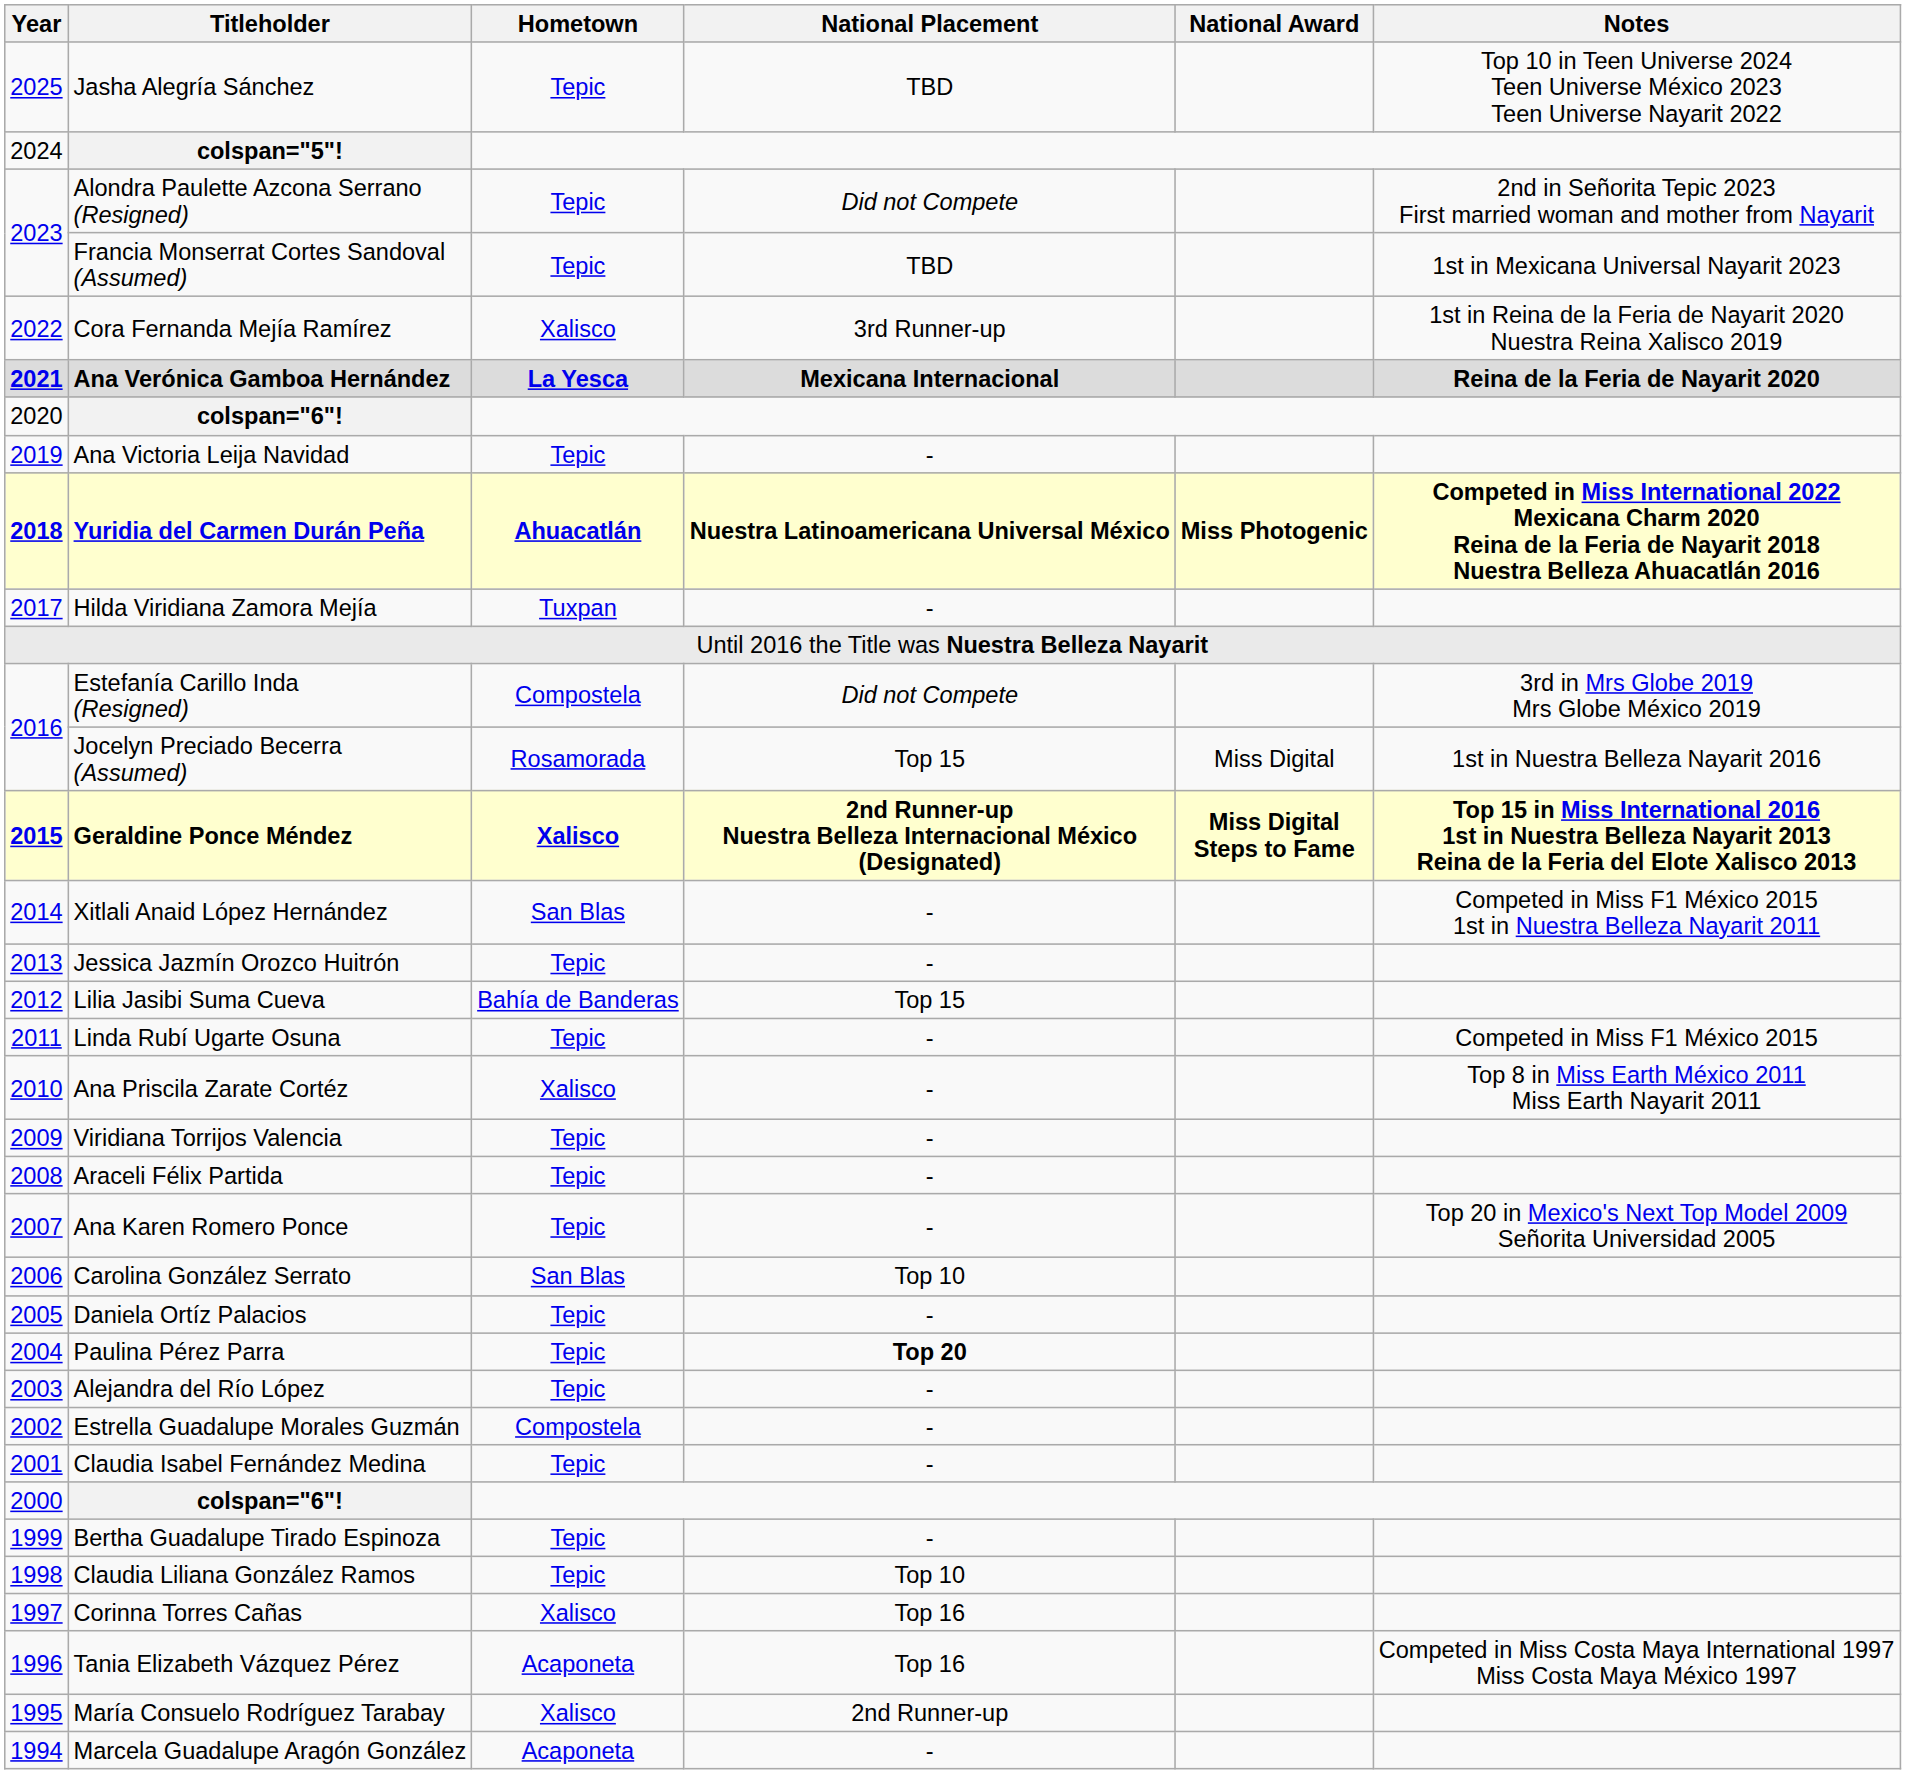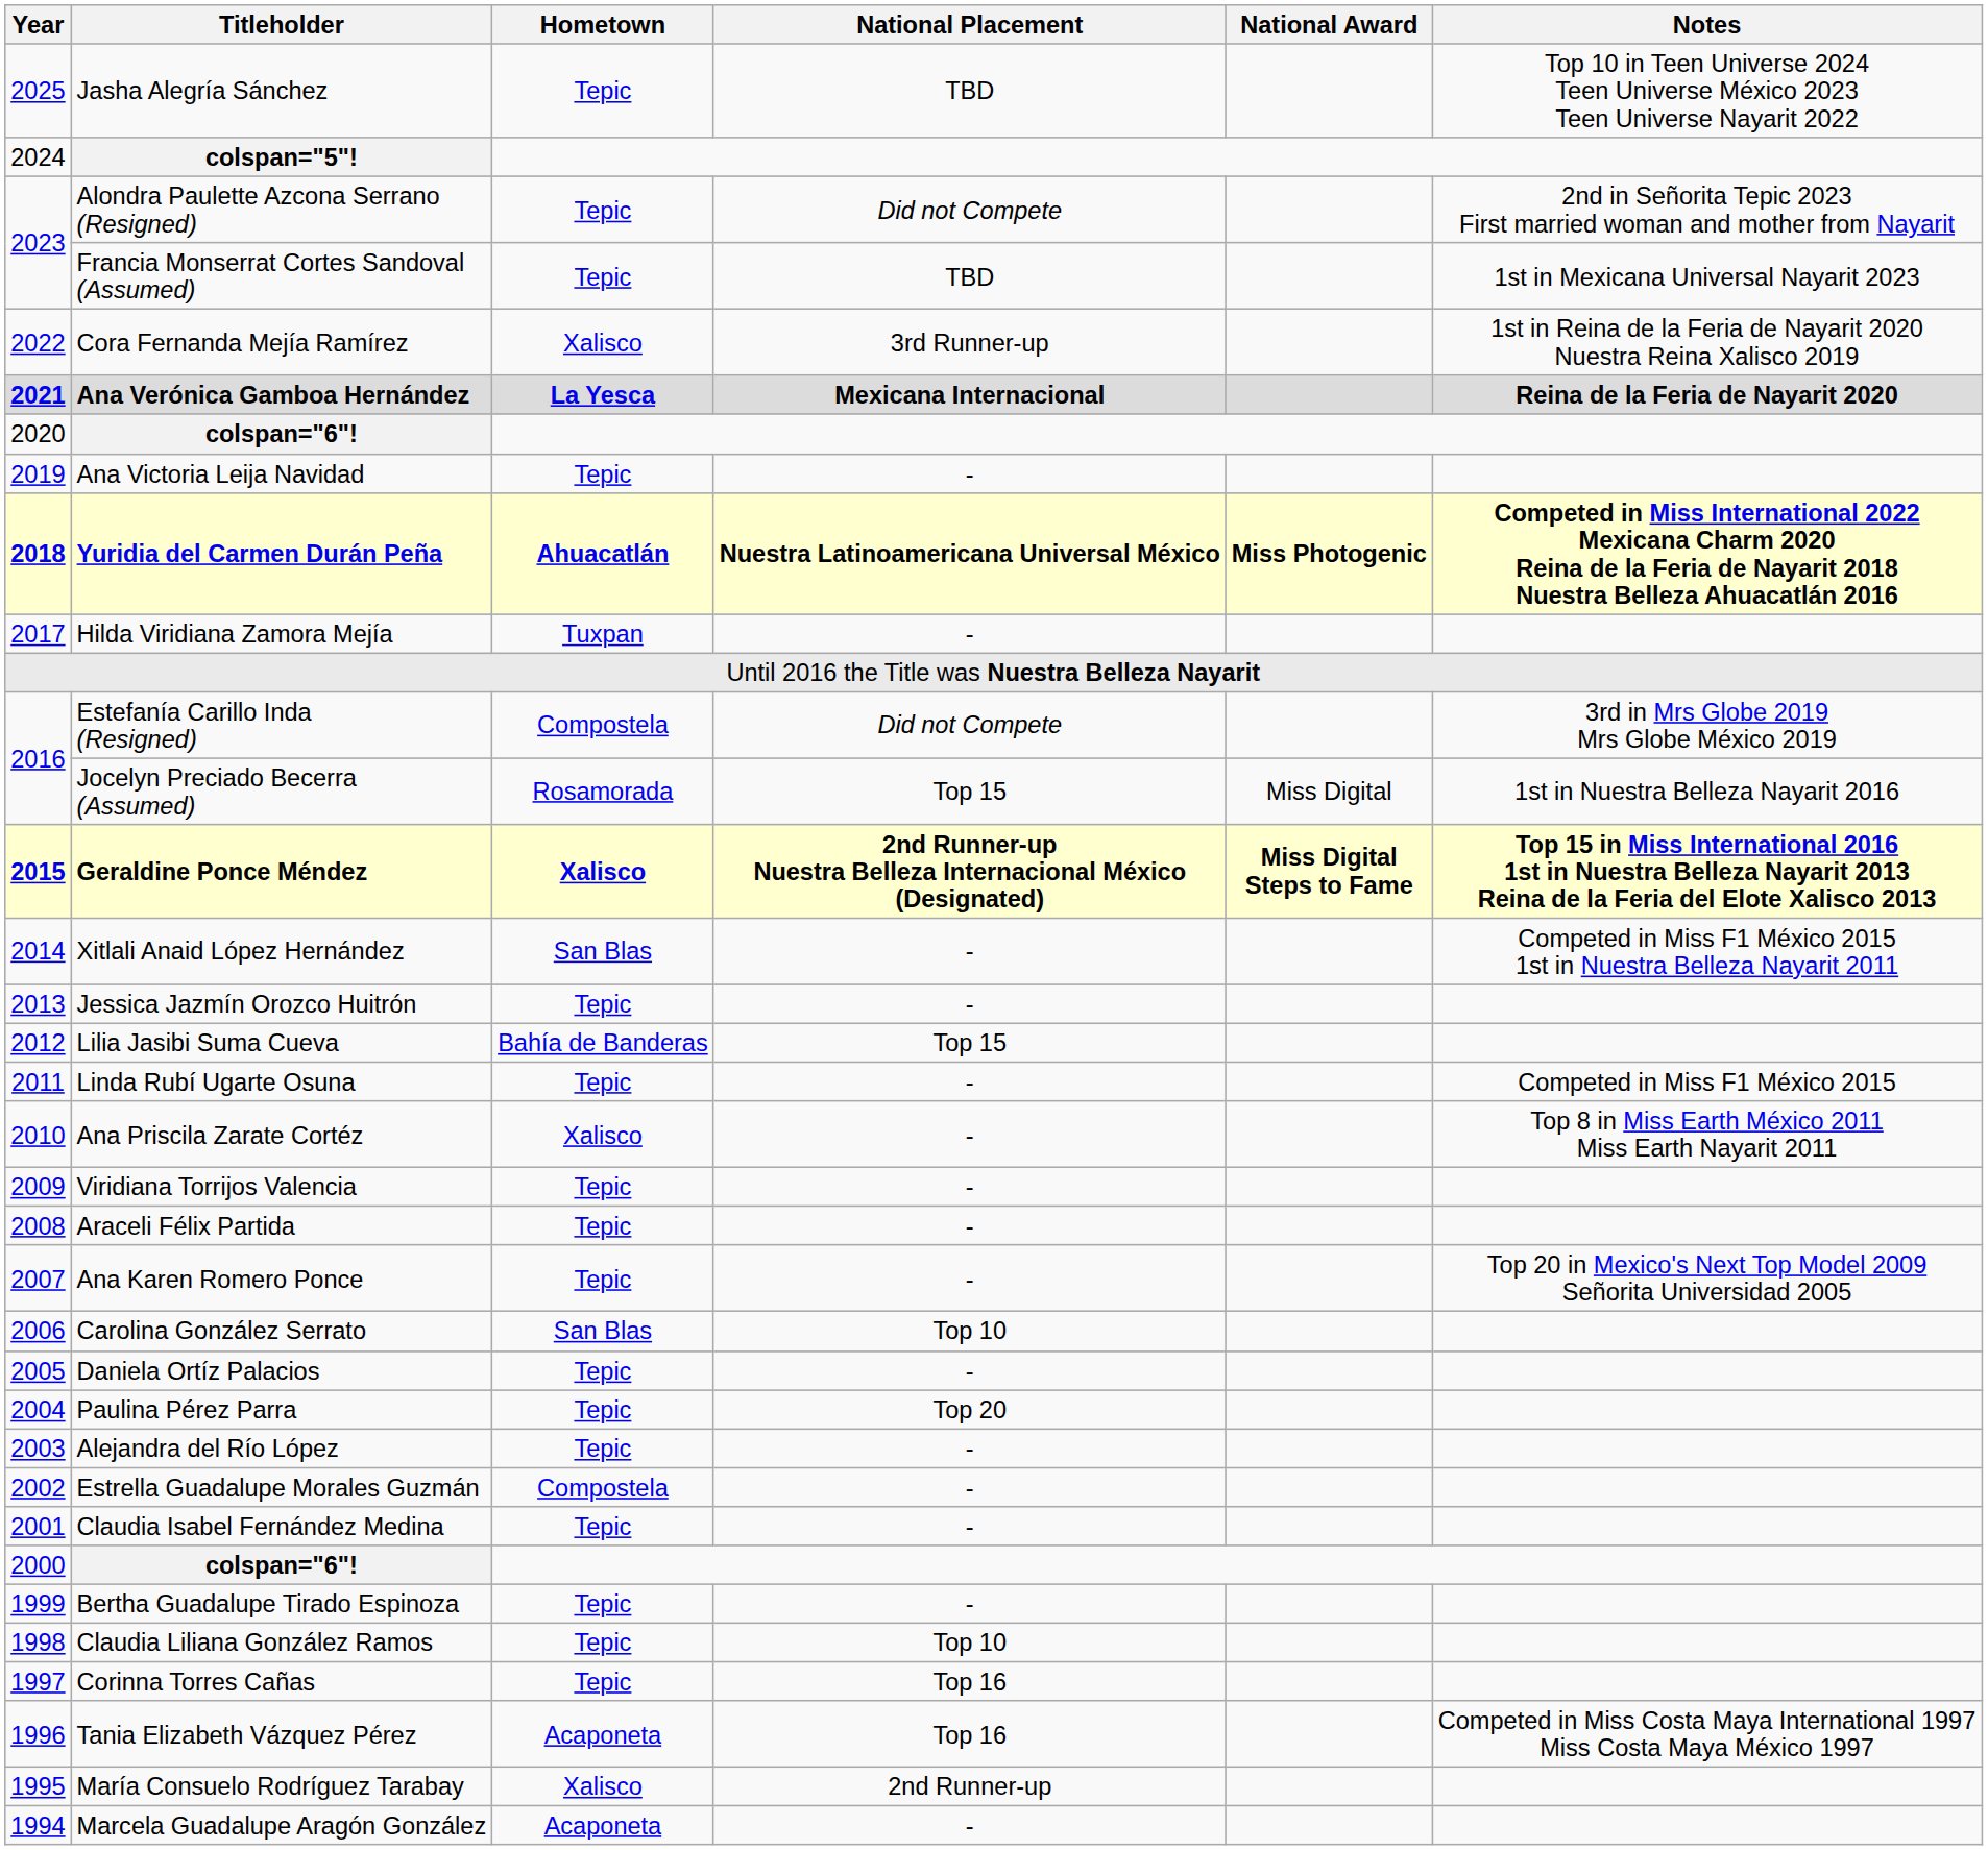Paulina Pérez Parra | National Placement: bold -> normal
Corinna Torres Cañas | Hometown: Xalisco -> Tepic
